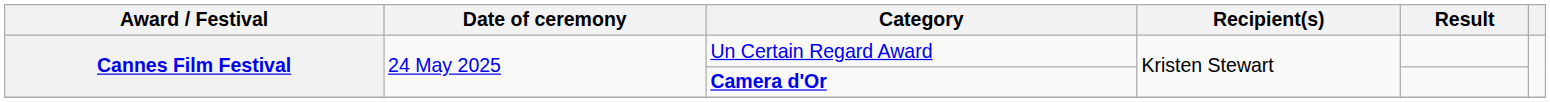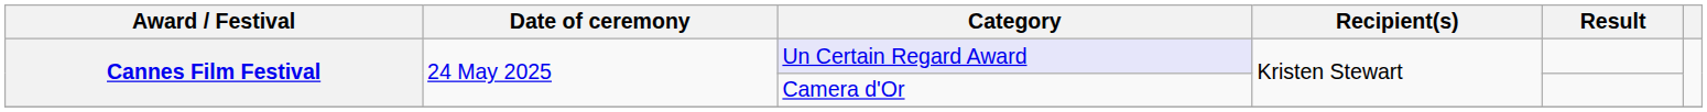Un Certain Regard Award | Category: no background -> lavender background
Camera d'Or | Category: bold -> normal
